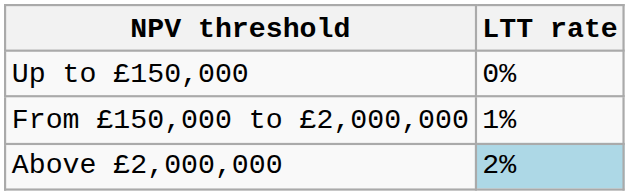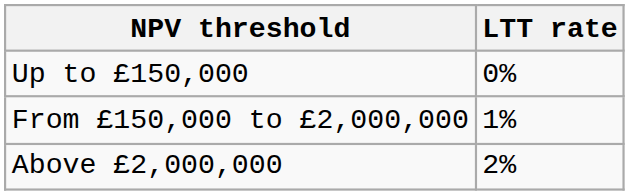Above £2,000,000 | LTT rate: lightblue background -> no background
